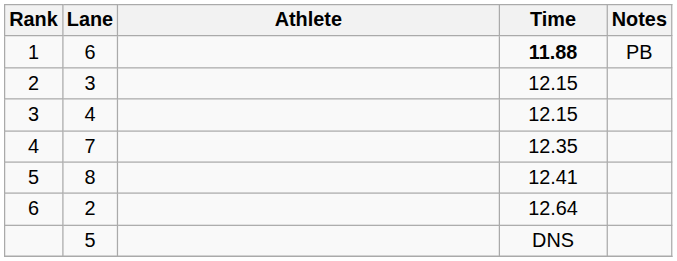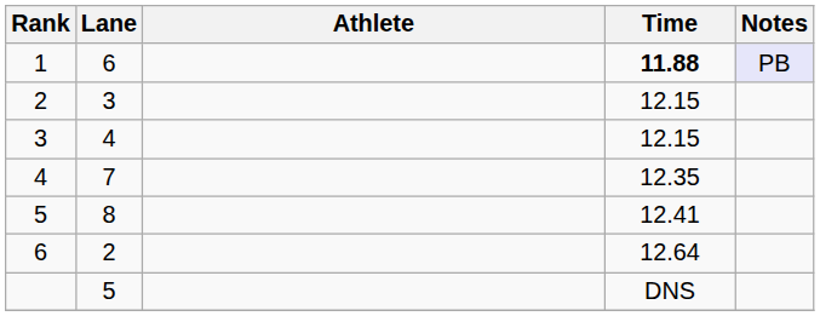1 | Notes: no background -> lavender background
